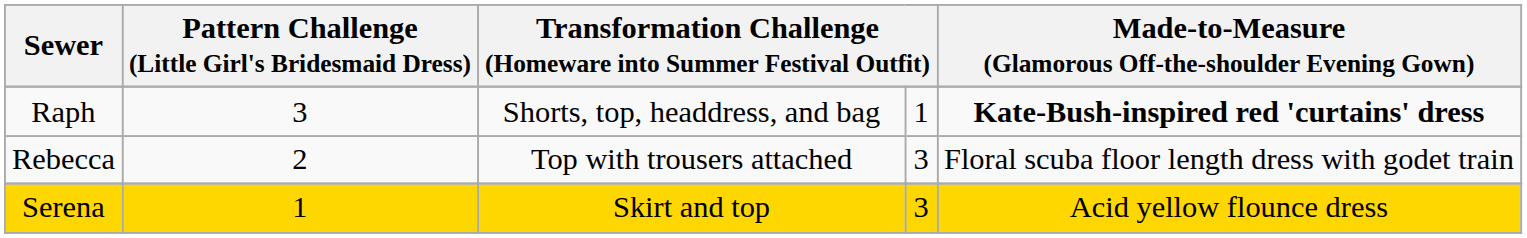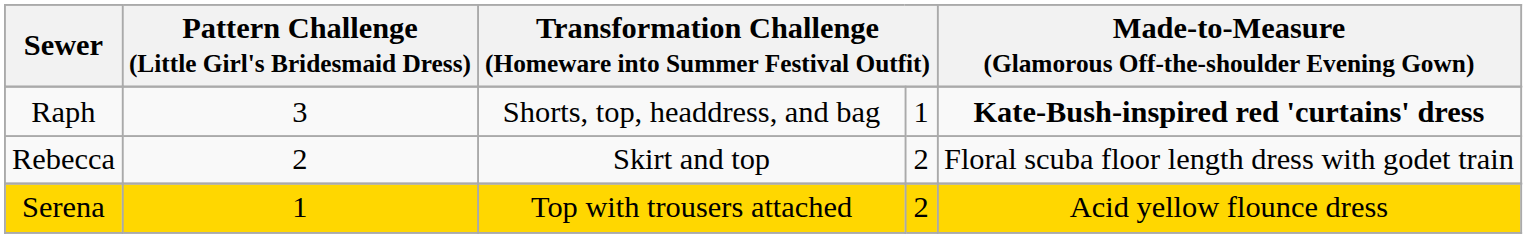Rebecca | column 3: Top with trousers attached -> Skirt and top
Rebecca | column 4: 3 -> 2
Serena | column 3: Skirt and top -> Top with trousers attached
Serena | column 4: 3 -> 2
